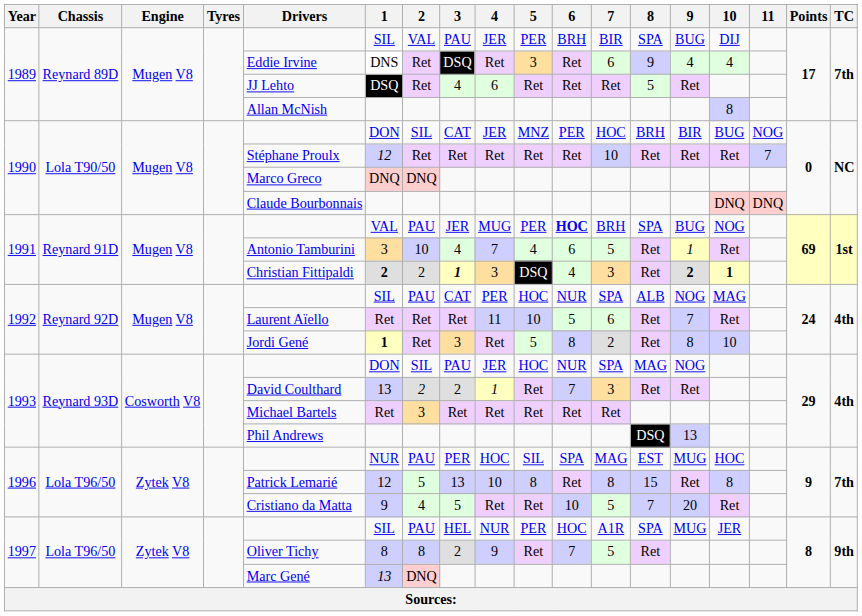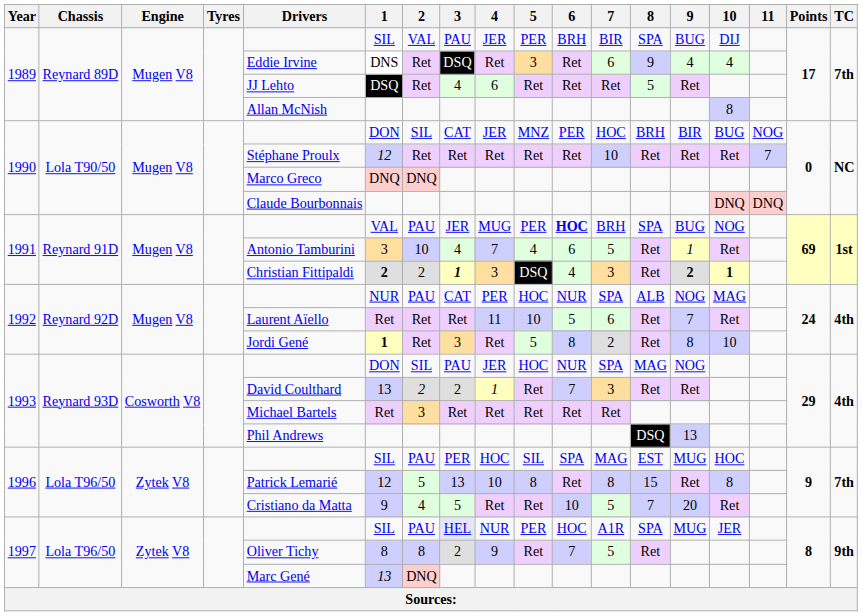row 13 | 1: SIL -> NUR
row 20 | 1: NUR -> SIL
row 23 | 3: no background -> lavender background
